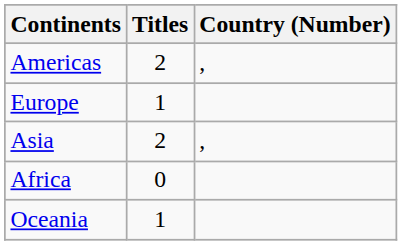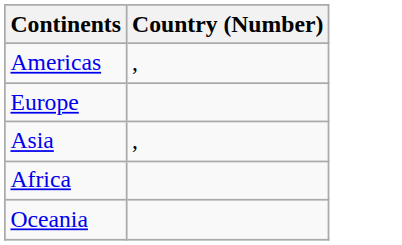- column: Titles | 2 | 1 | 2 | 0 | 1
